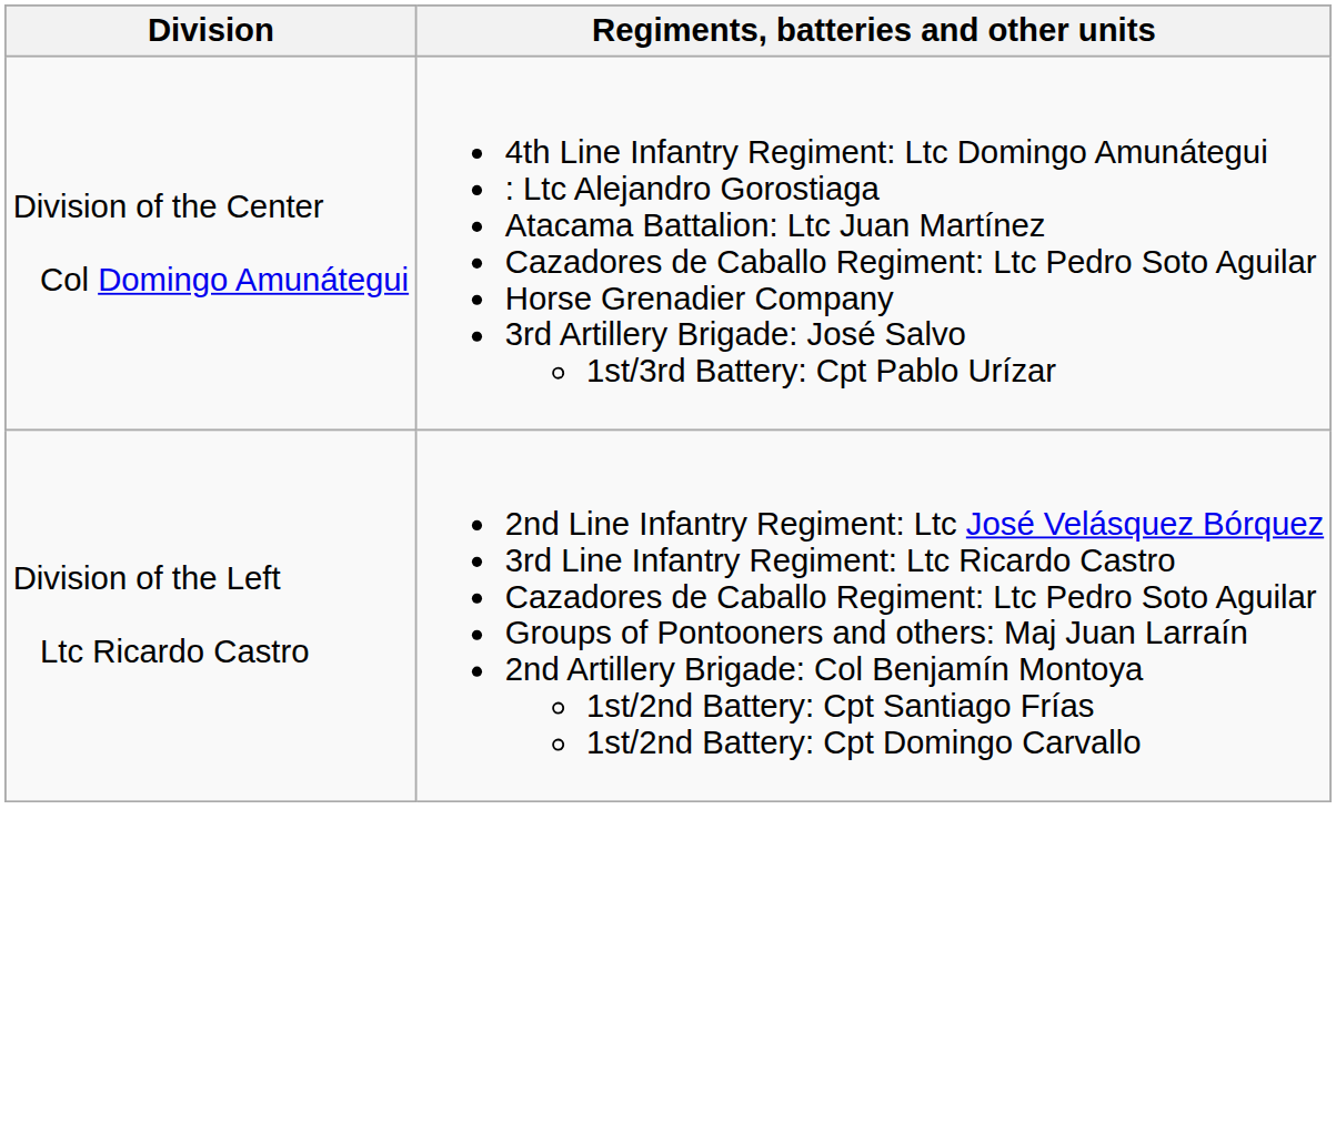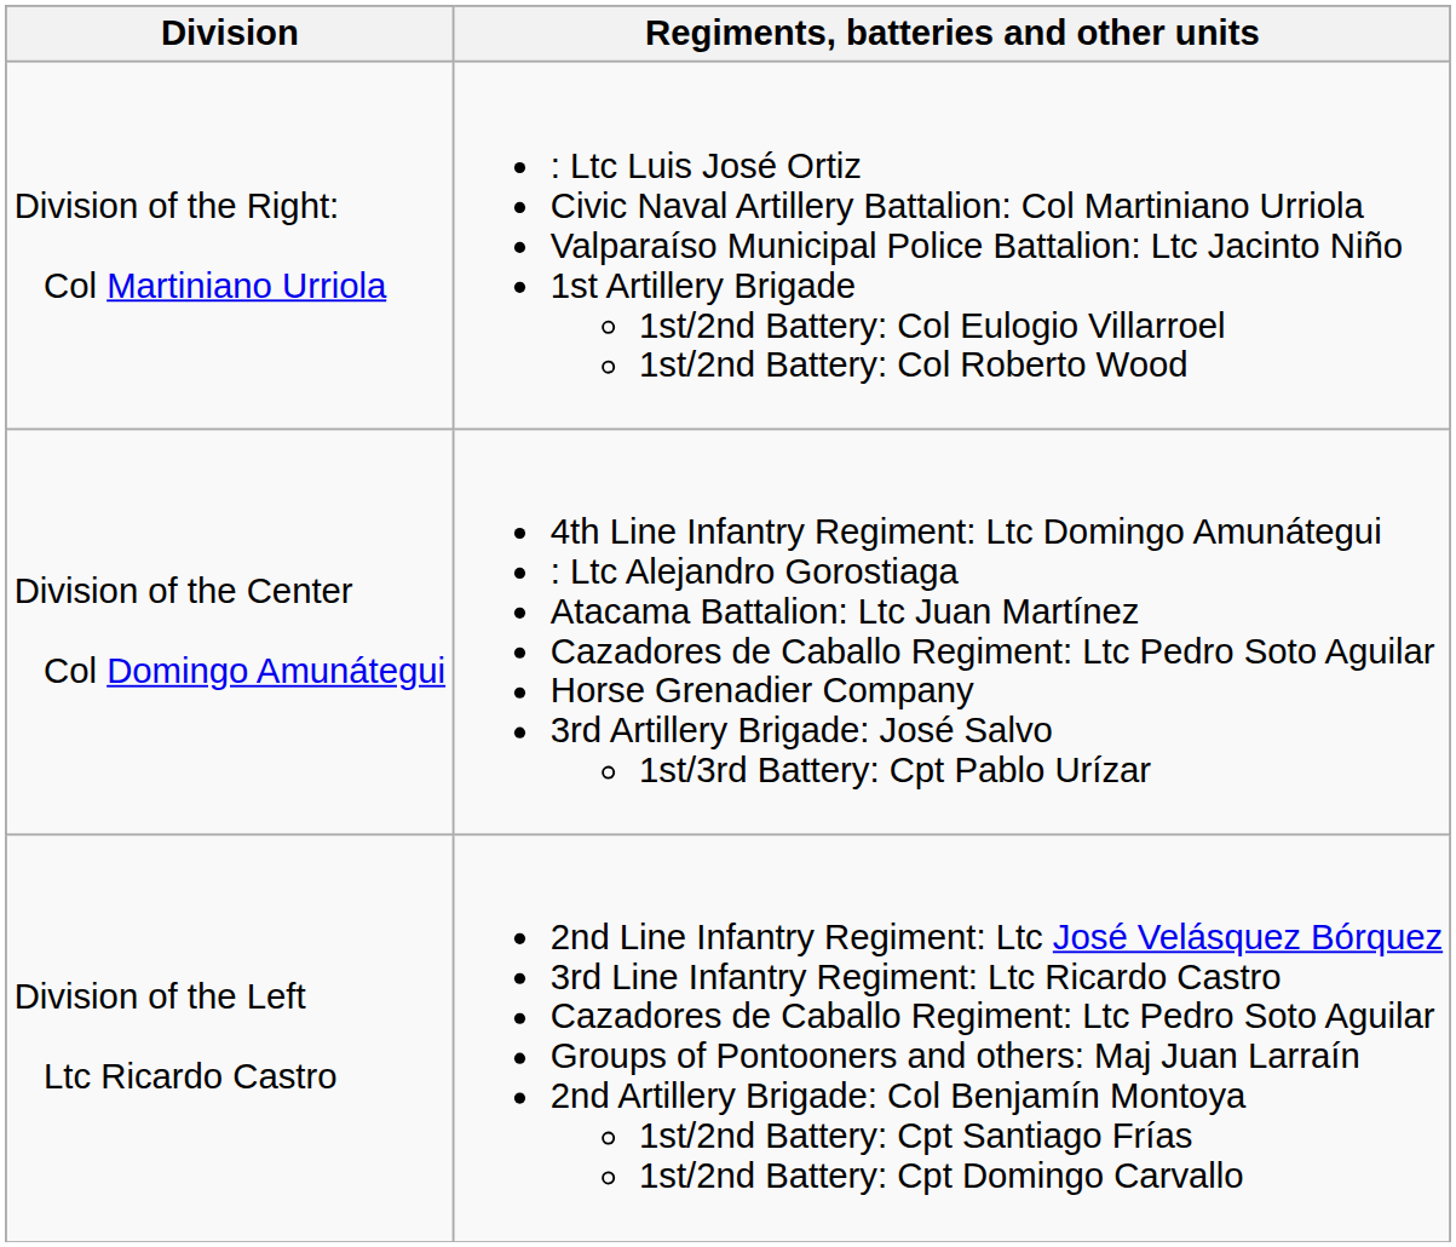+ row: Division of the Right: Col Martiniano Urriola | : Ltc Luis José Ortiz Civic Naval Artillery Battalion: Col Martiniano Urriola Valparaíso Municipal Police Battalion: Ltc Jacinto Niño 1st Artillery Brigade 1st/2nd Battery: Col Eulogio Villarroel 1st/2nd Battery: Col Roberto Wood
